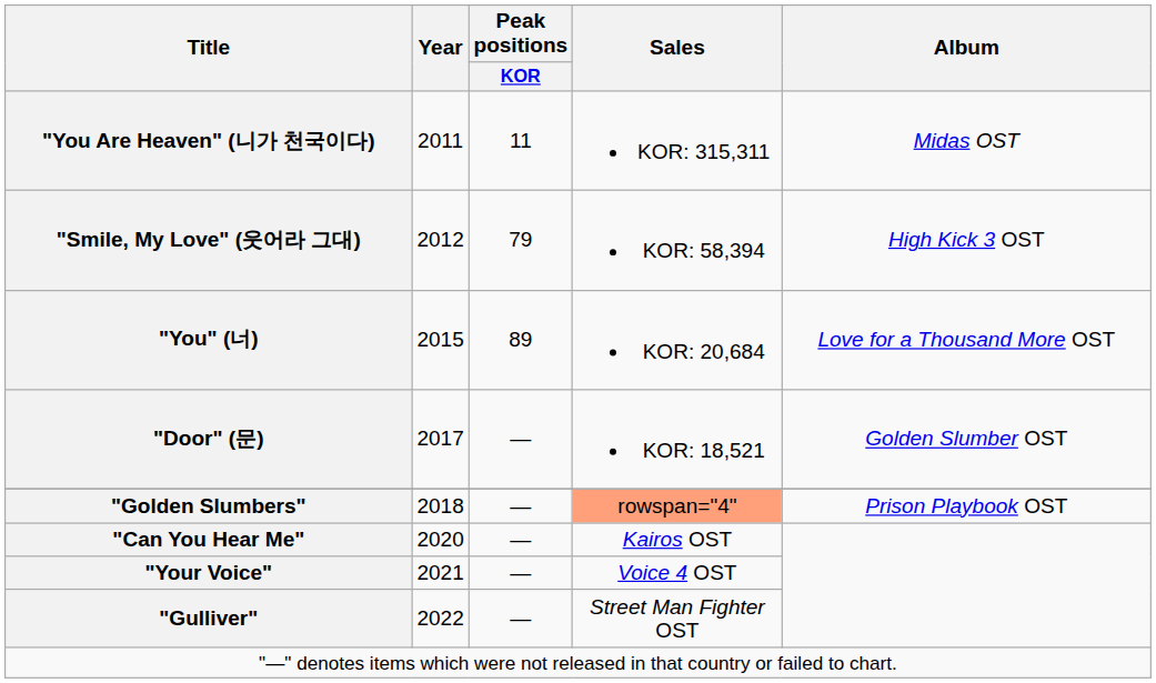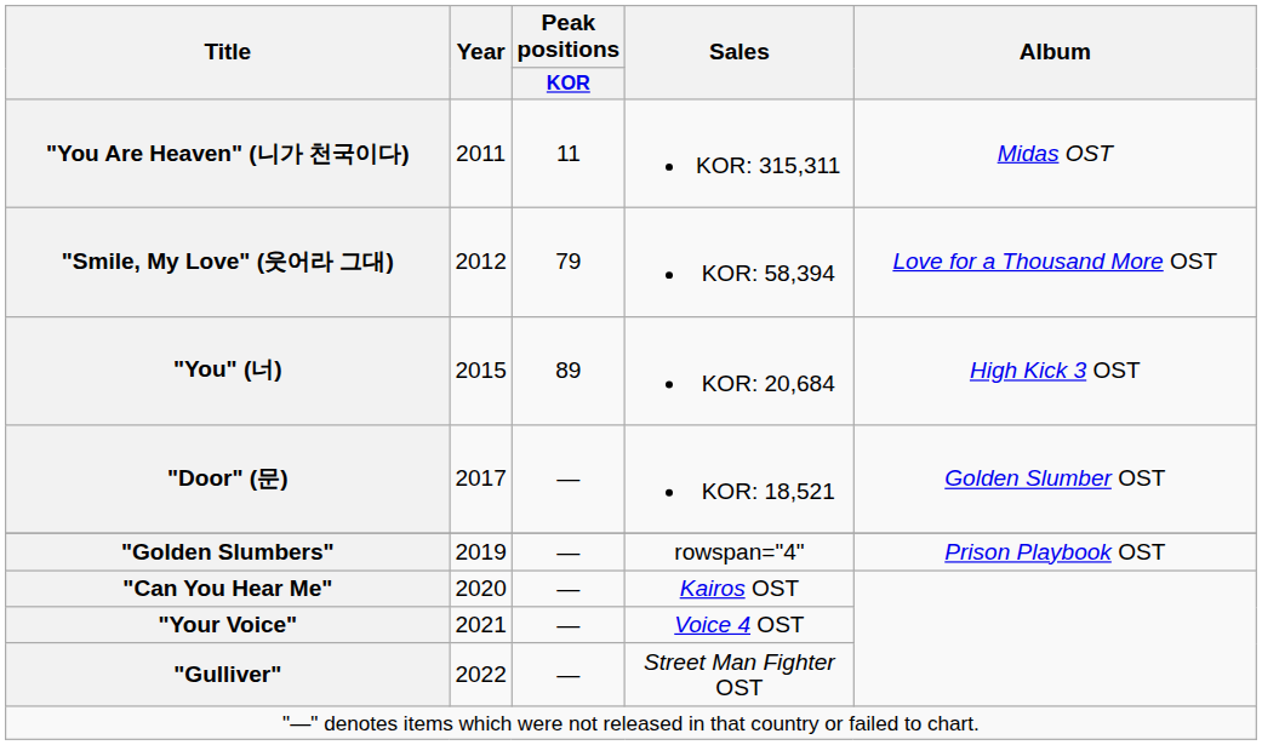"Smile, My Love" (웃어라 그대) | Album: High Kick 3 OST -> Love for a Thousand More OST
"You" (너) | Album: Love for a Thousand More OST -> High Kick 3 OST
"Golden Slumbers" | Year: 2018 -> 2019
"Golden Slumbers" | Sales: lightsalmon background -> no background
